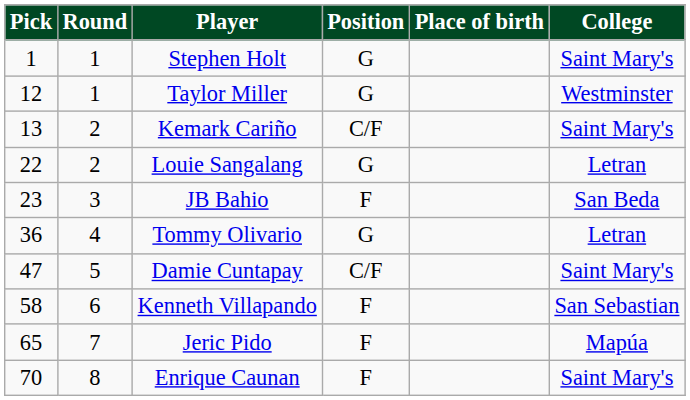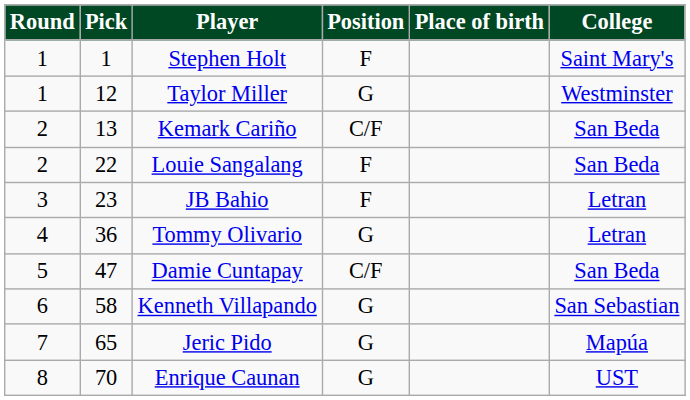columns swapped: Round <-> Pick
Stephen Holt | Position: G -> F
Kemark Cariño | College: Saint Mary's -> San Beda
Louie Sangalang | Position: G -> F
Louie Sangalang | College: Letran -> San Beda
JB Bahio | College: San Beda -> Letran
Damie Cuntapay | College: Saint Mary's -> San Beda
Kenneth Villapando | Position: F -> G
Jeric Pido | Position: F -> G
Enrique Caunan | Position: F -> G
Enrique Caunan | College: Saint Mary's -> UST
